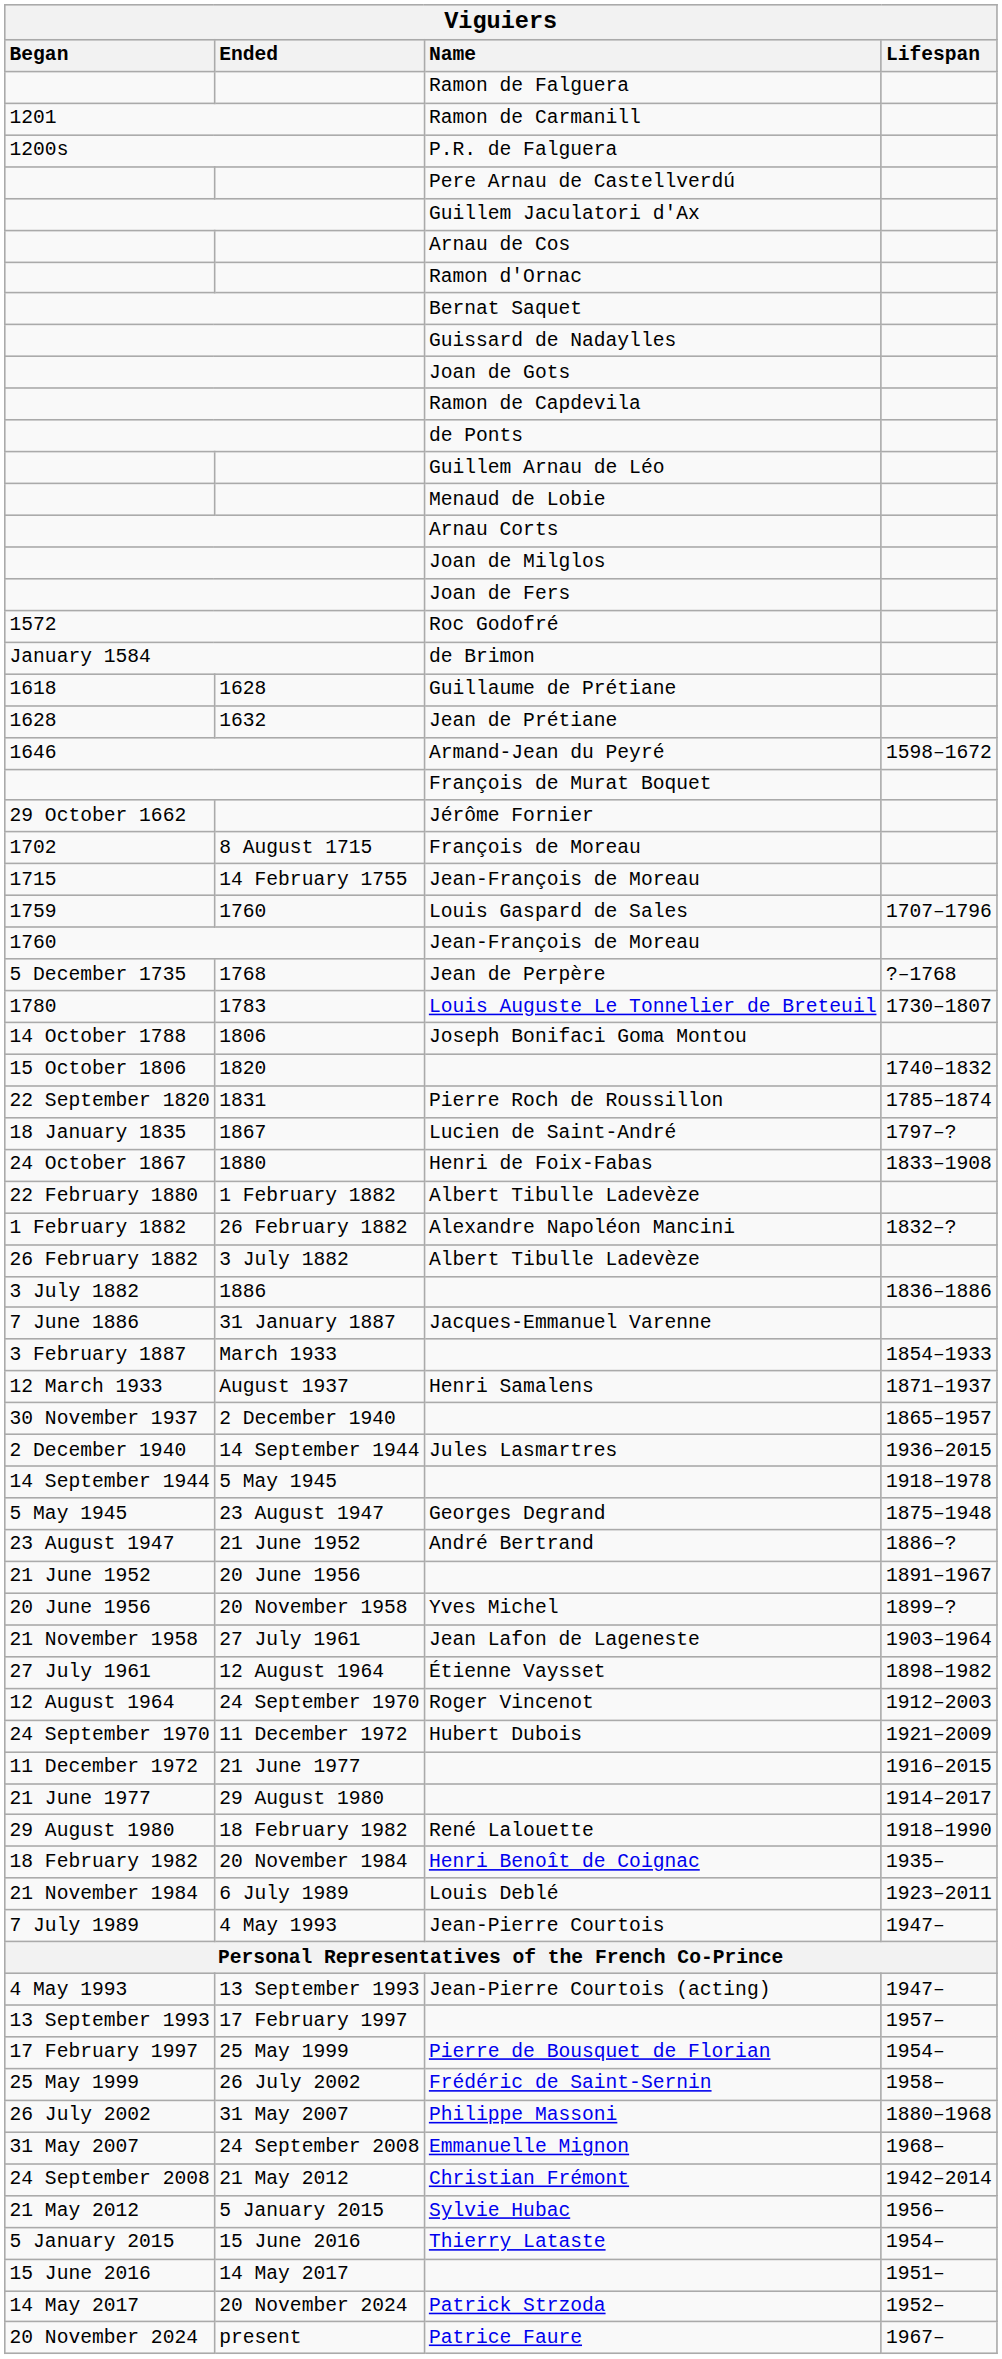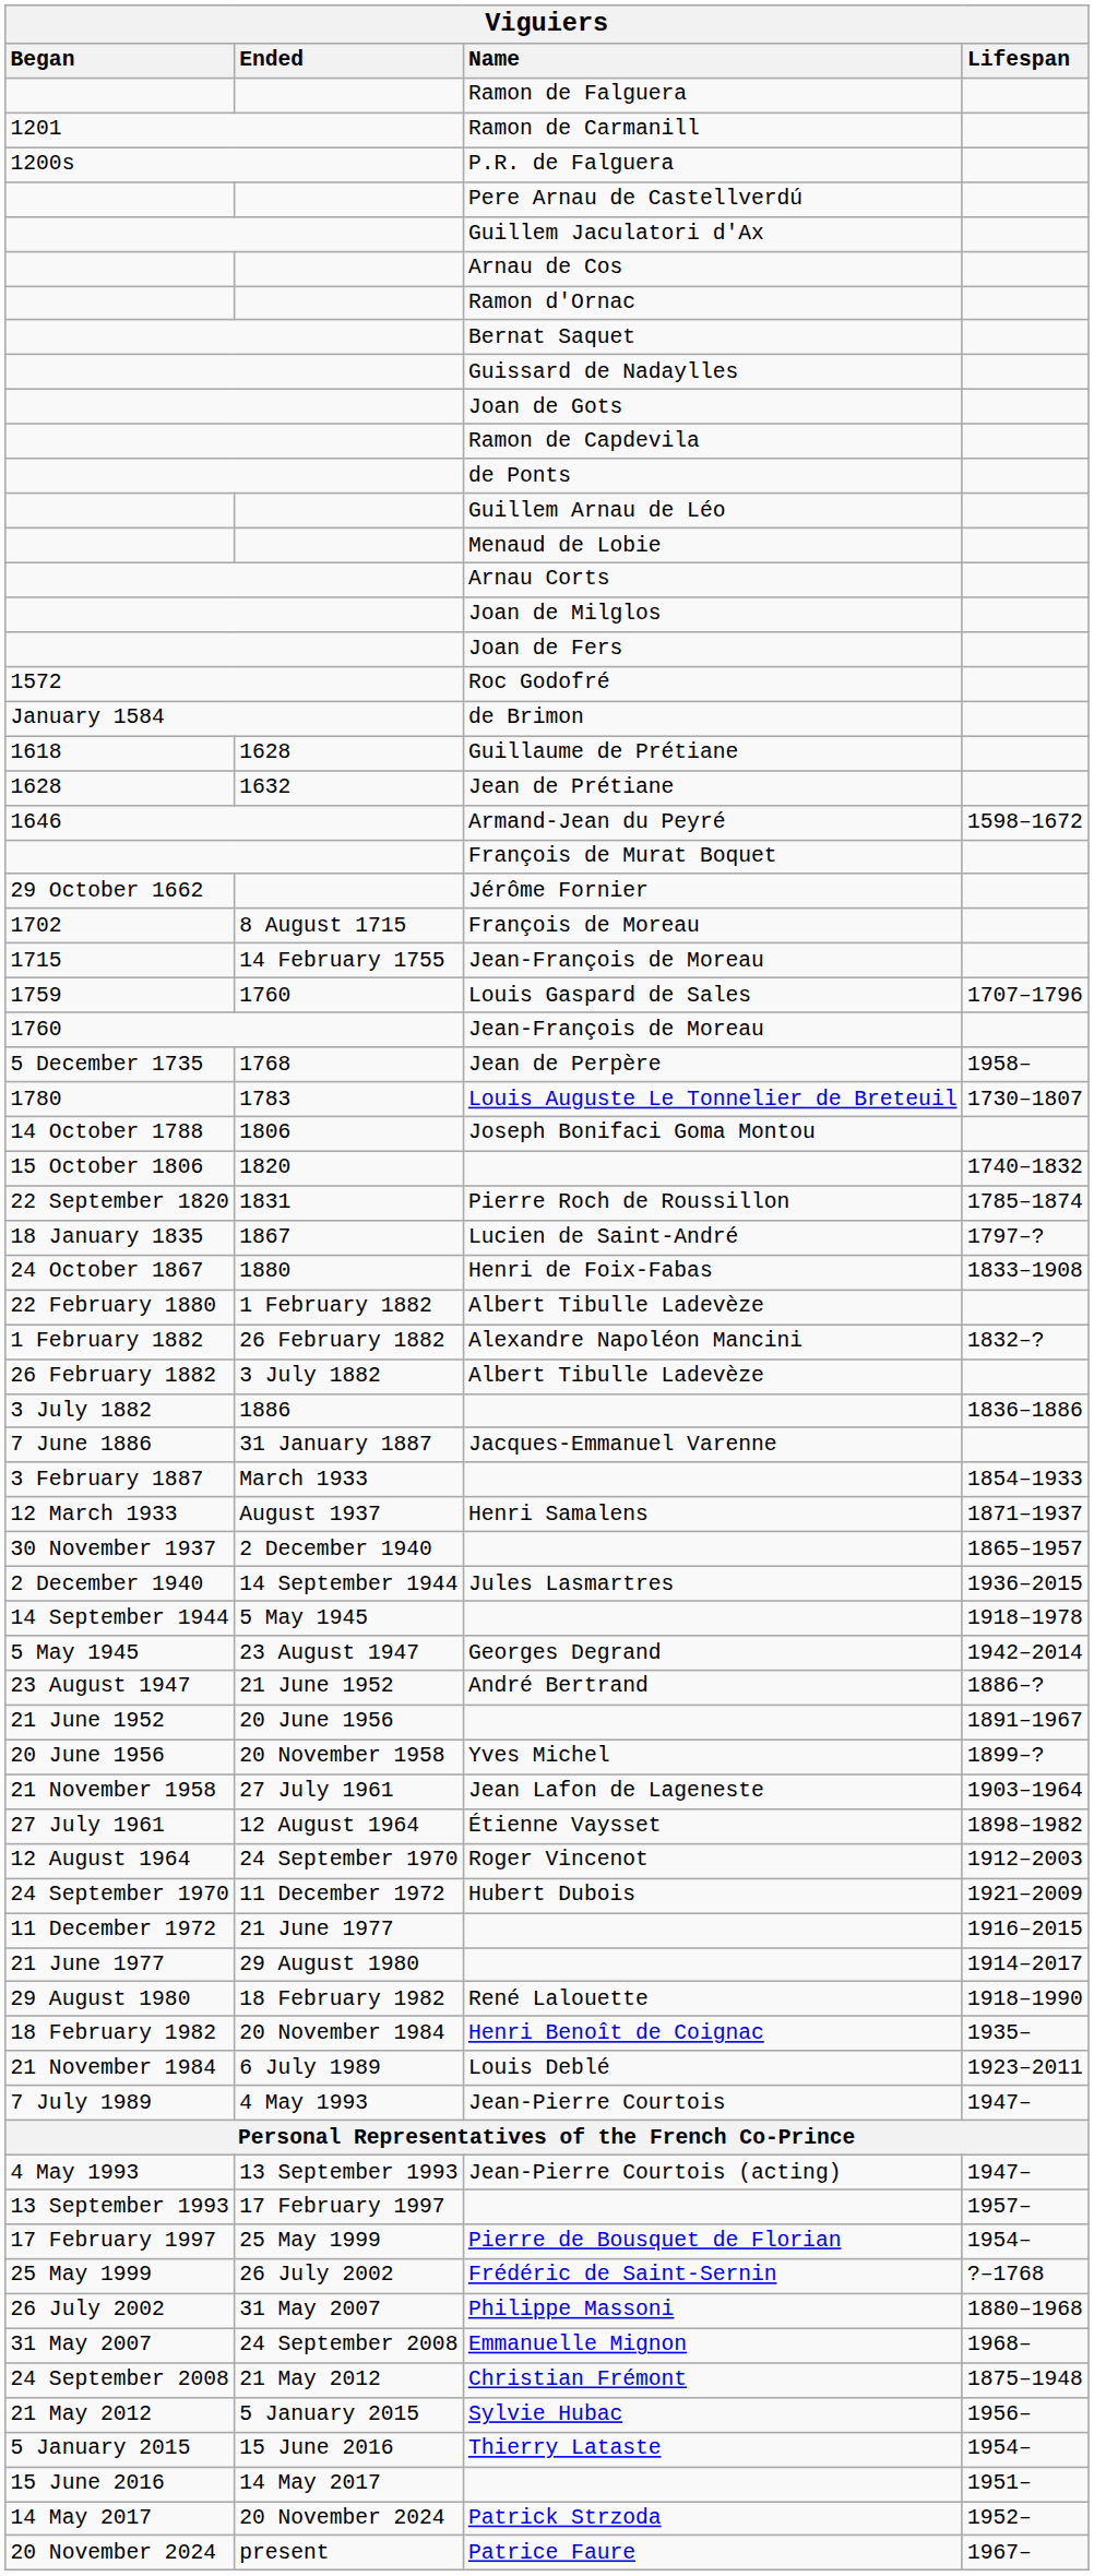Jean de Perpère | Lifespan: ?–1768 -> 1958–
Georges Degrand | Lifespan: 1875–1948 -> 1942–2014
Frédéric de Saint-Sernin | Lifespan: 1958– -> ?–1768
Christian Frémont | Lifespan: 1942–2014 -> 1875–1948
